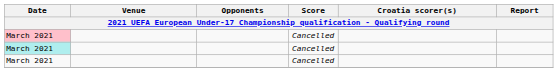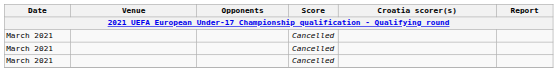row 3 | Date: pink background -> no background
row 4 | Date: paleturquoise background -> no background
